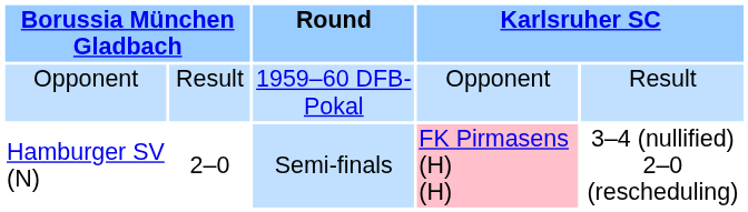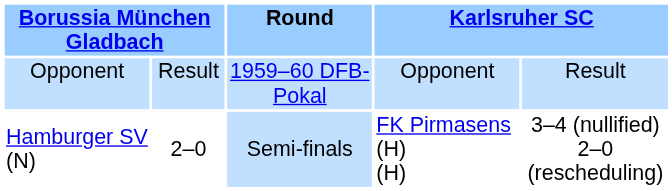Hamburger SV (N) | column 4: pink background -> no background
